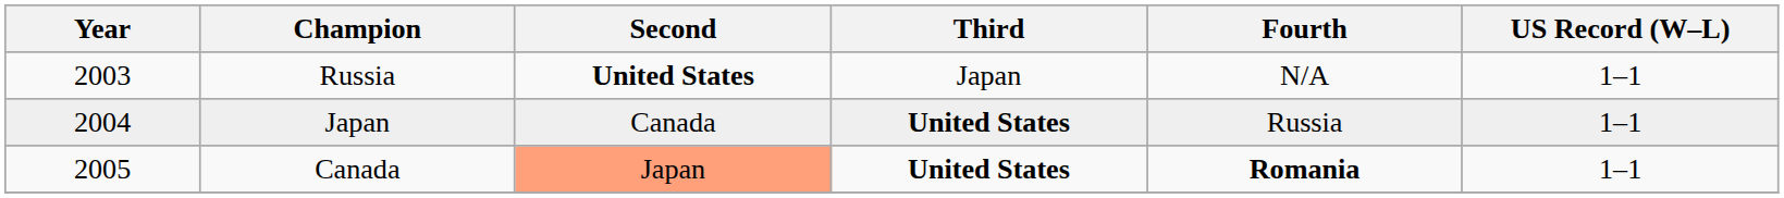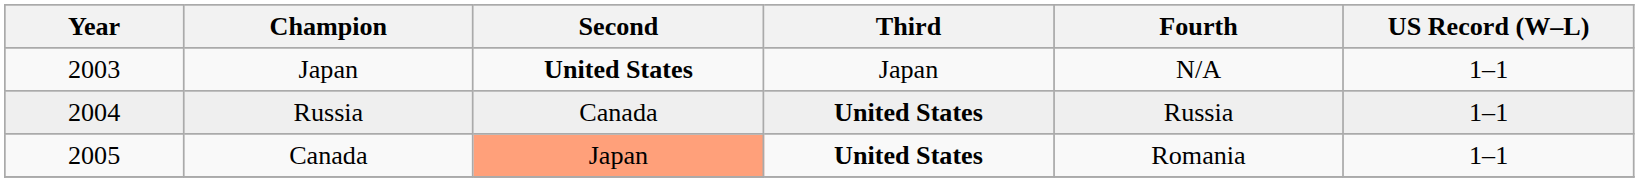row 2 | Champion: Russia -> Japan
row 3 | Champion: Japan -> Russia
row 4 | Fourth: bold -> normal
